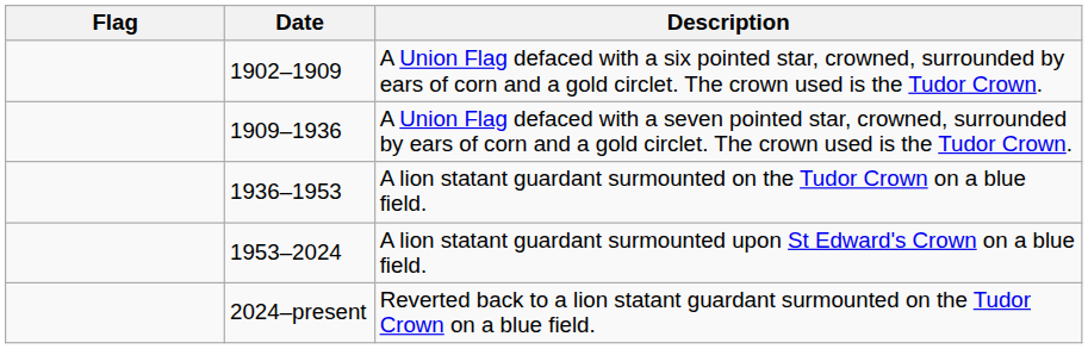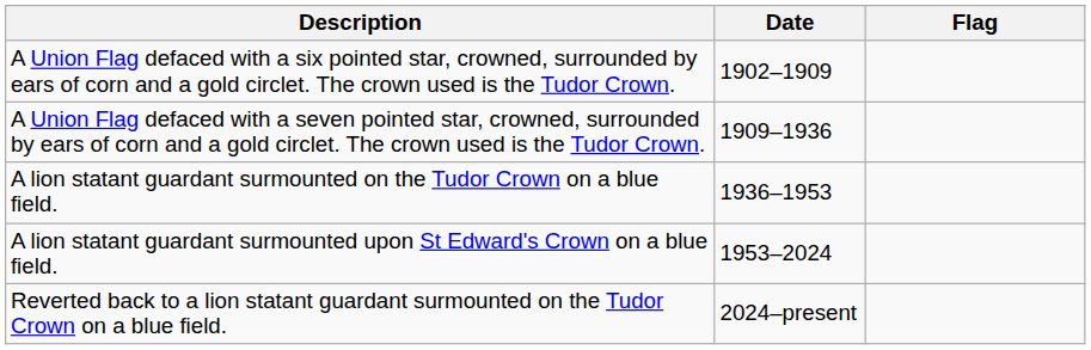columns swapped: Flag <-> Description
